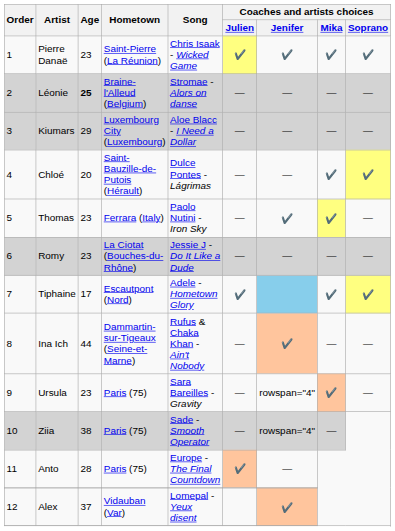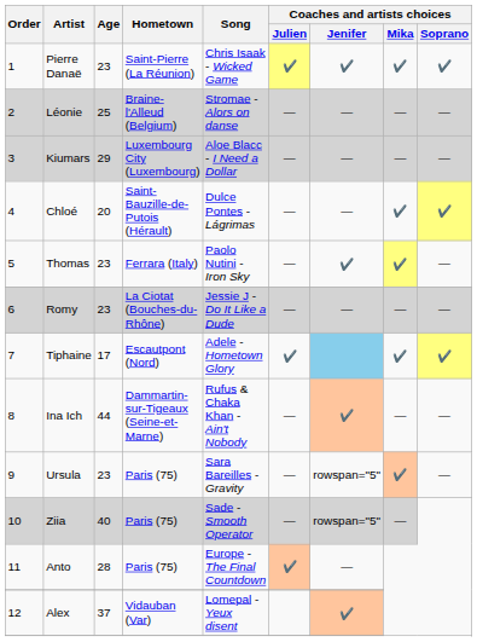Léonie | Age: bold -> normal
Ursula | Coaches and artists choices / Jenifer: rowspan="4" -> rowspan="5"
Ziia | Age: 38 -> 40
Ziia | Coaches and artists choices / Jenifer: rowspan="4" -> rowspan="5"
